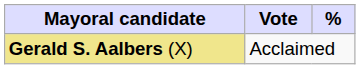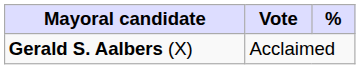Gerald S. Aalbers (X) | Mayoral candidate: khaki background -> no background
